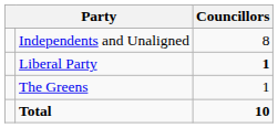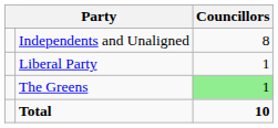Liberal Party | Councillors: bold -> normal
The Greens | Councillors: no background -> lightgreen background
